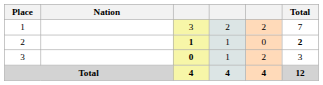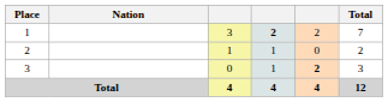row 2 | column 4: normal -> bold
row 3 | column 3: bold -> normal
row 3 | Total: bold -> normal
row 4 | column 3: bold -> normal
row 4 | column 5: normal -> bold
